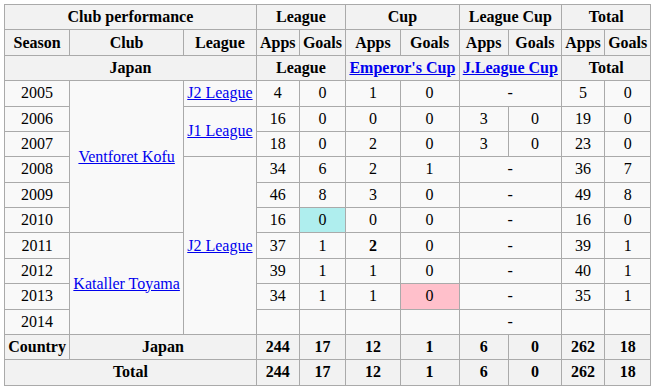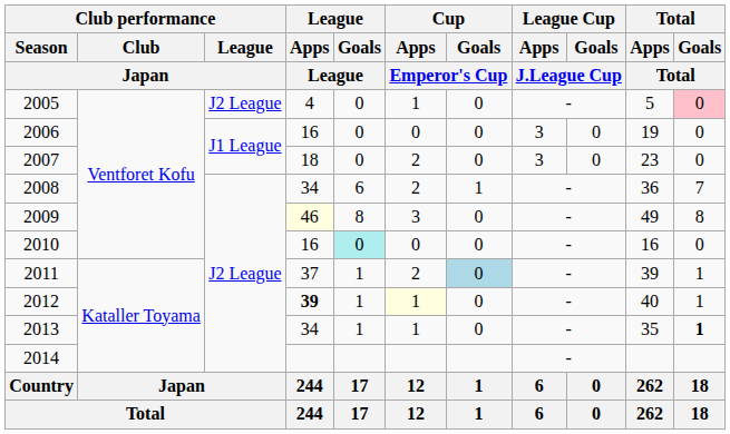2005 | Total / Goals / Total: no background -> pink background
2009 | League / Apps / League: no background -> lightyellow background
2011 | Cup / Apps / Emperor's Cup: bold -> normal
2011 | Cup / Goals / Emperor's Cup: no background -> lightblue background
2012 | League / Apps / League: normal -> bold
2012 | Cup / Apps / Emperor's Cup: no background -> lightyellow background
2013 | Cup / Goals / Emperor's Cup: pink background -> no background
2013 | Total / Goals / Total: normal -> bold
